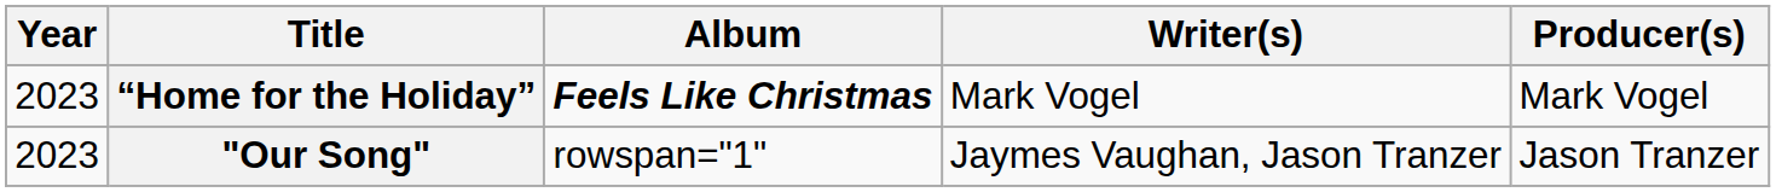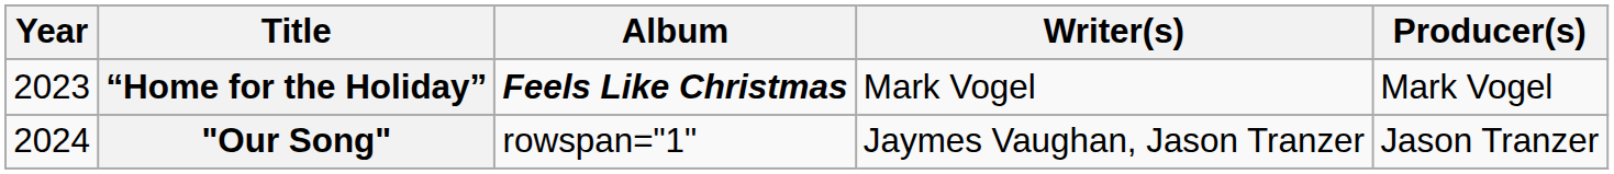"Our Song" | Year: 2023 -> 2024
